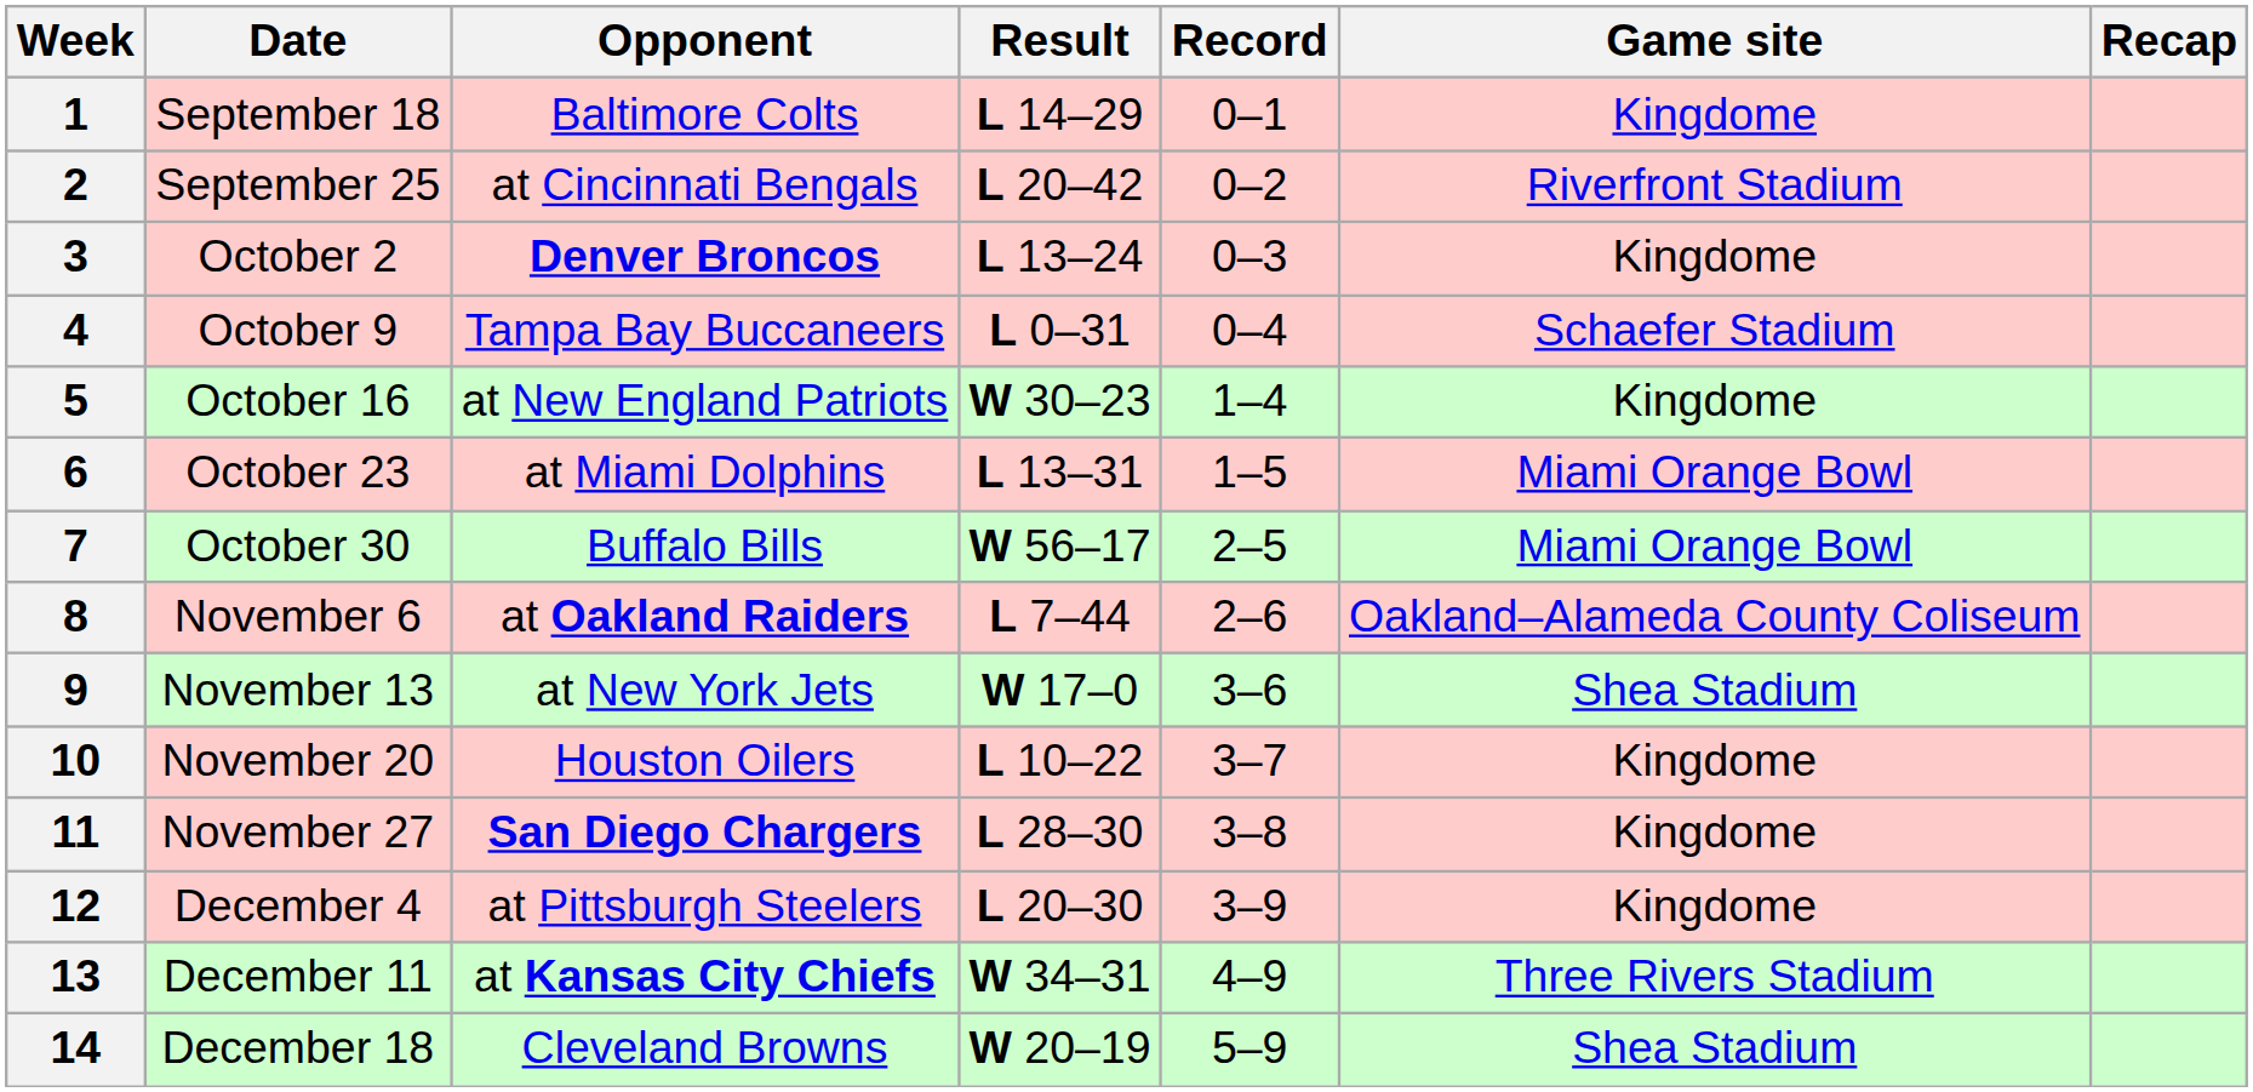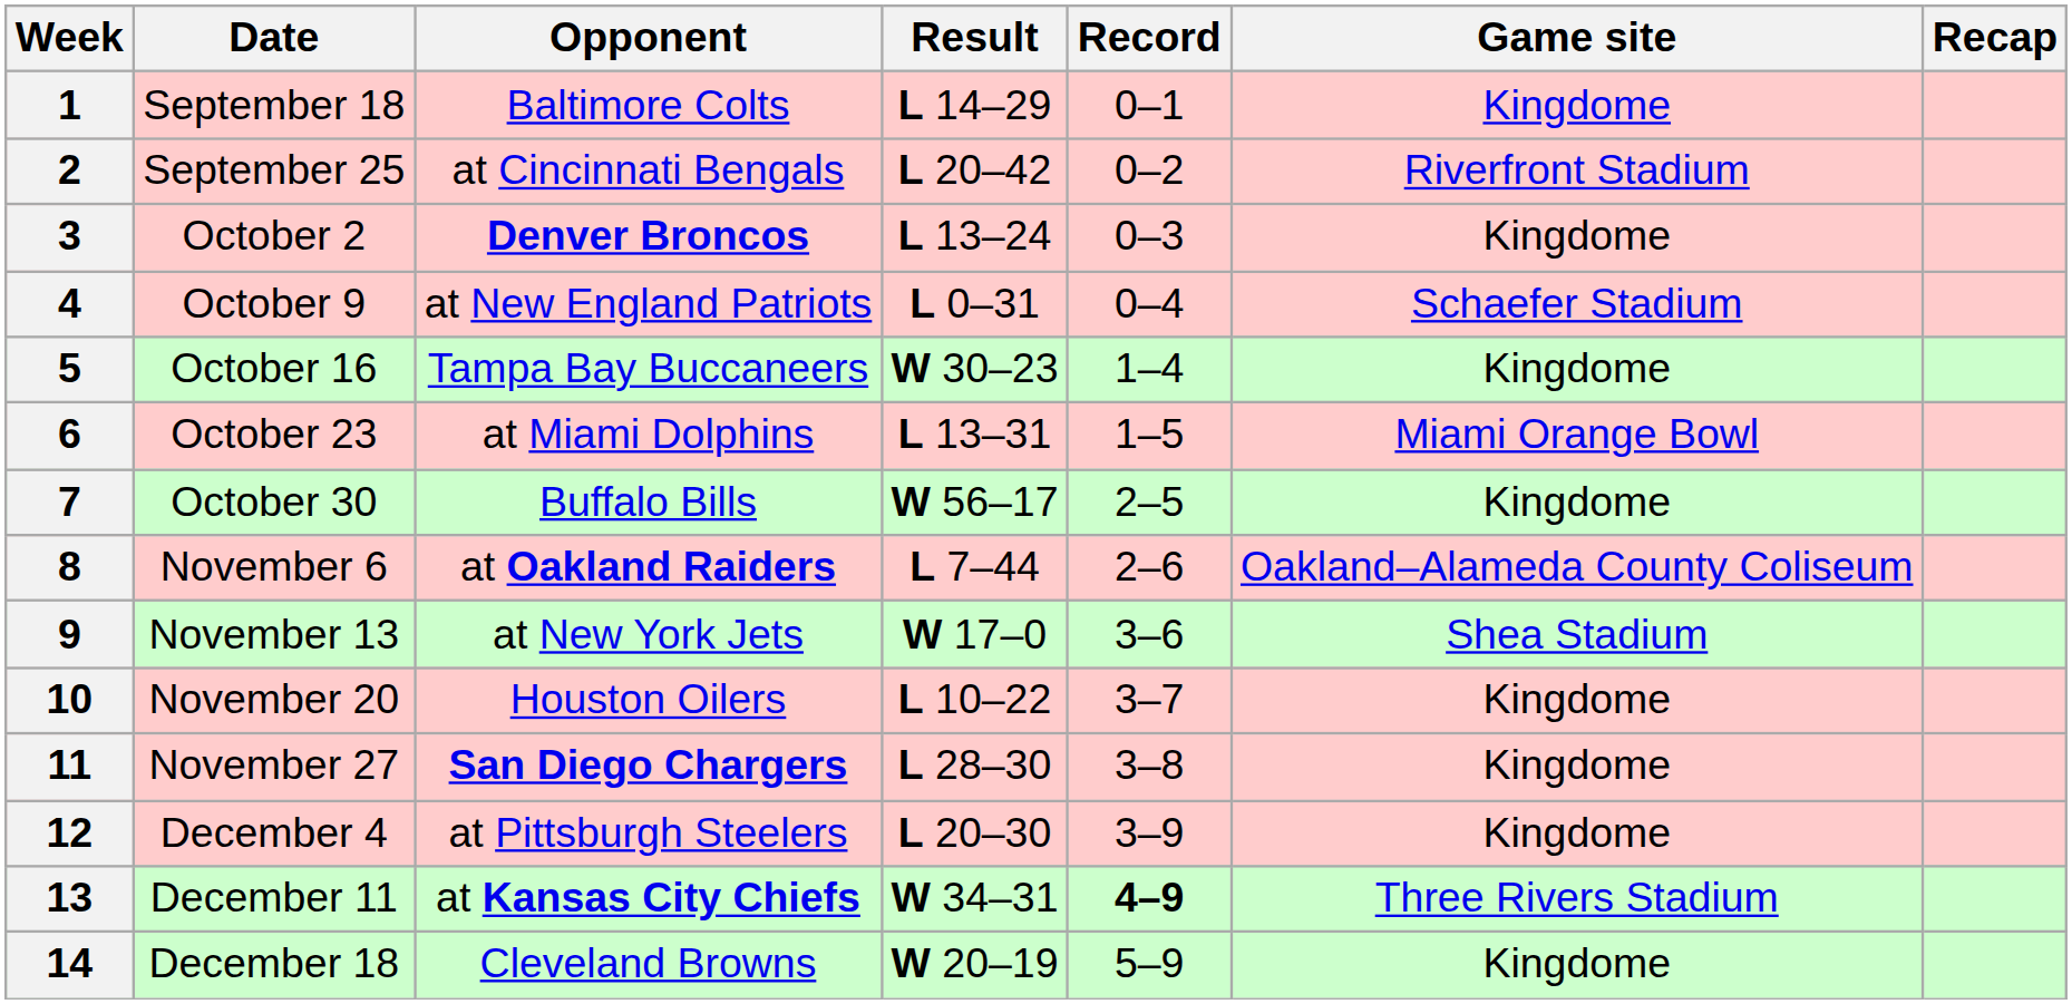4 | Opponent: Tampa Bay Buccaneers -> at New England Patriots
5 | Opponent: at New England Patriots -> Tampa Bay Buccaneers
7 | Game site: Miami Orange Bowl -> Kingdome
13 | Record: normal -> bold
14 | Game site: Shea Stadium -> Kingdome
